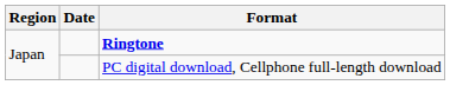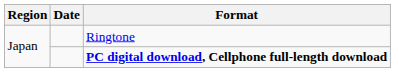Ringtone | Format: bold -> normal
PC digital download, Cellphone full-length download | Format: normal -> bold
